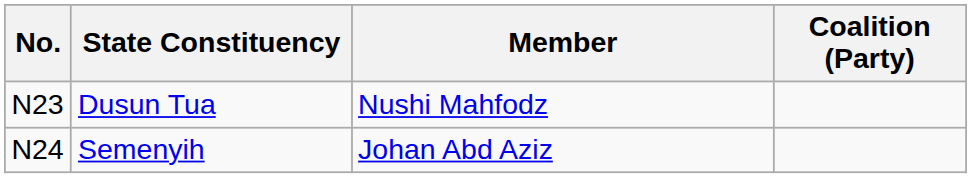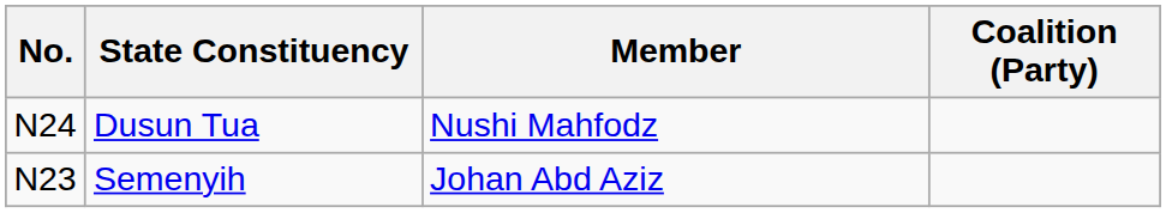Dusun Tua | No.: N23 -> N24
Semenyih | No.: N24 -> N23
